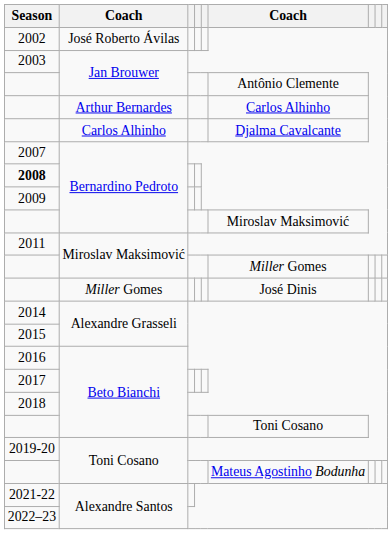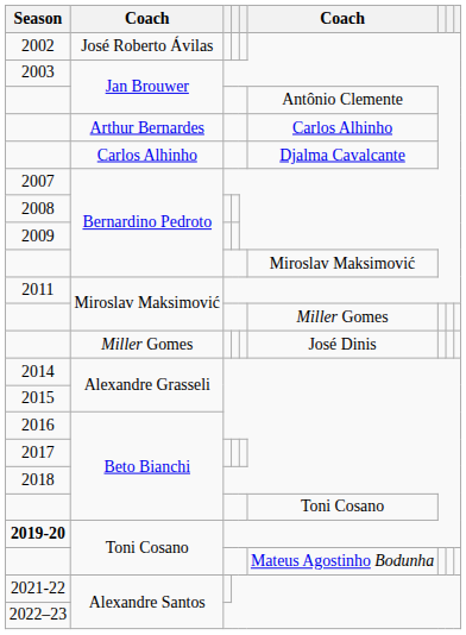2008 | Season: bold -> normal
2019-20 | Season: normal -> bold
